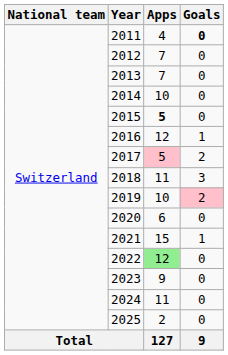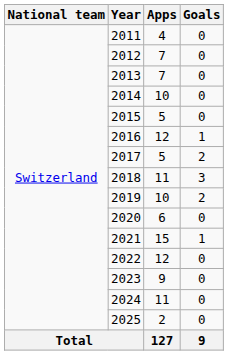2011 | Goals: bold -> normal
2015 | Apps: bold -> normal
2017 | Apps: pink background -> no background
2019 | Goals: pink background -> no background
2022 | Apps: lightgreen background -> no background
